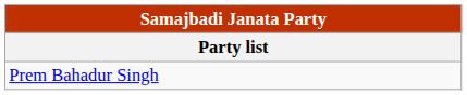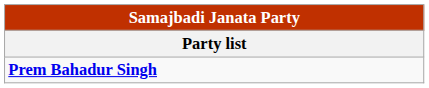row 3 | column 1: normal -> bold
